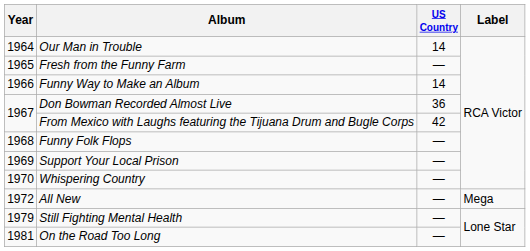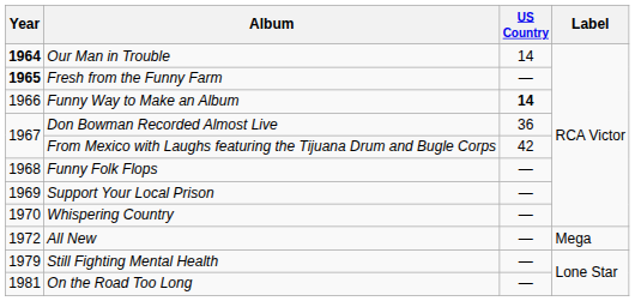Our Man in Trouble | Year: normal -> bold
Fresh from the Funny Farm | Year: normal -> bold
Funny Way to Make an Album | US Country: normal -> bold
